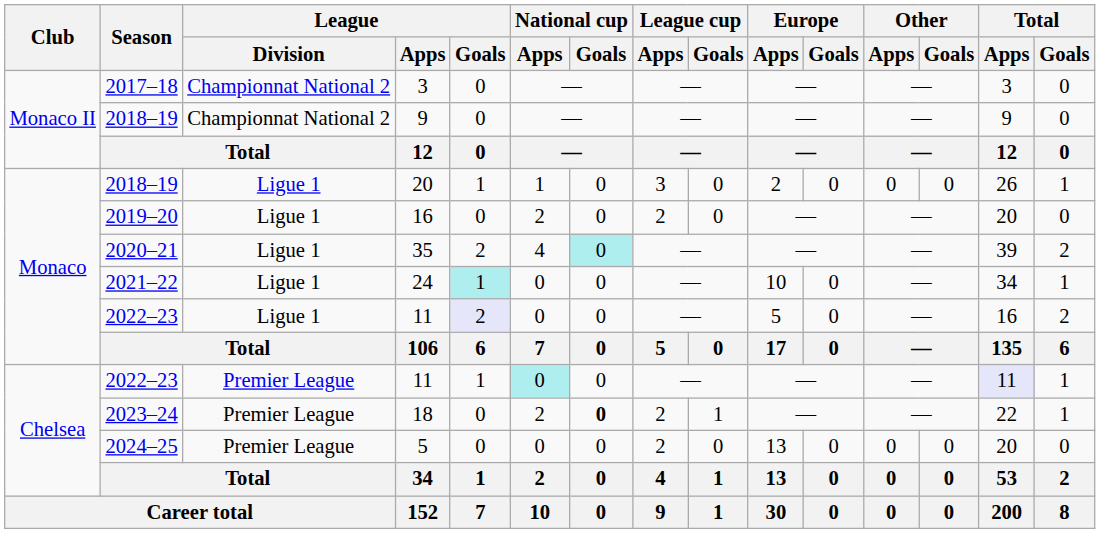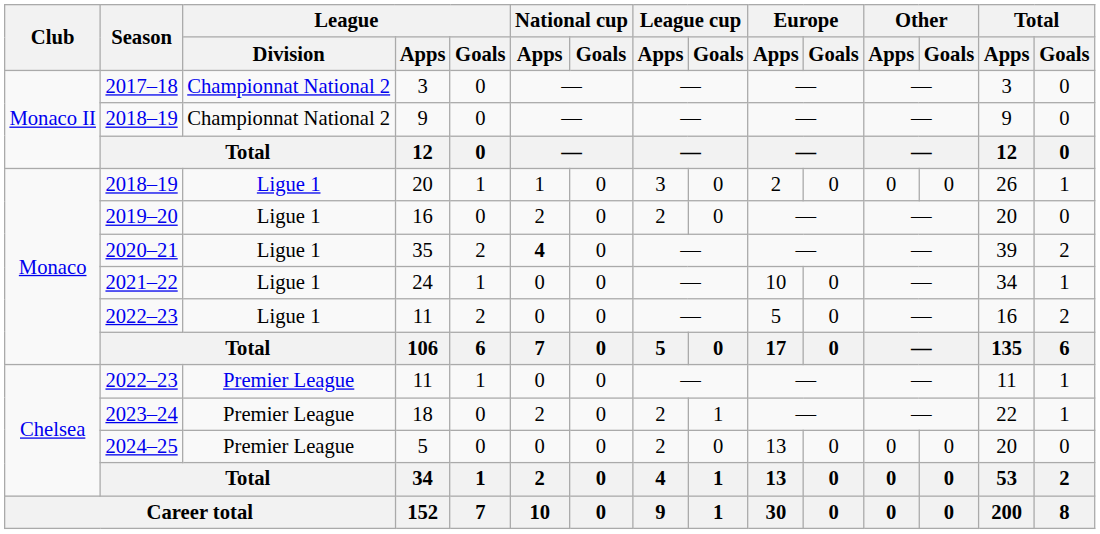35 | National cup / Apps: normal -> bold
35 | National cup / Goals: paleturquoise background -> no background
24 | League / Goals: paleturquoise background -> no background
Monaco / 11 | League / Goals: lavender background -> no background
Chelsea / 11 | National cup / Apps: paleturquoise background -> no background
Chelsea / 11 | Total / Apps: lavender background -> no background
18 | National cup / Goals: bold -> normal
